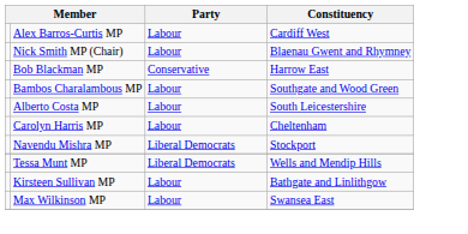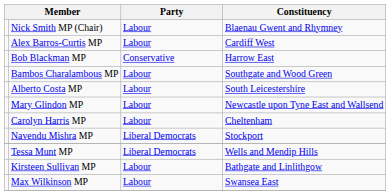rows swapped: Nick Smith MP (Chair) <-> Alex Barros-Curtis MP
+ row: Mary Glindon MP | Labour | Newcastle upon Tyne East and Wallsend
